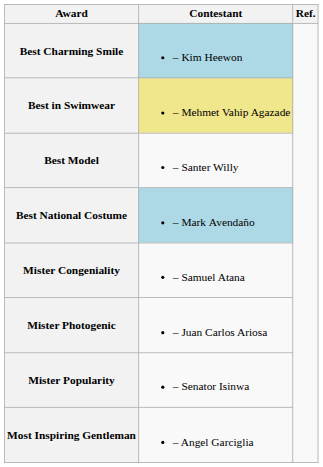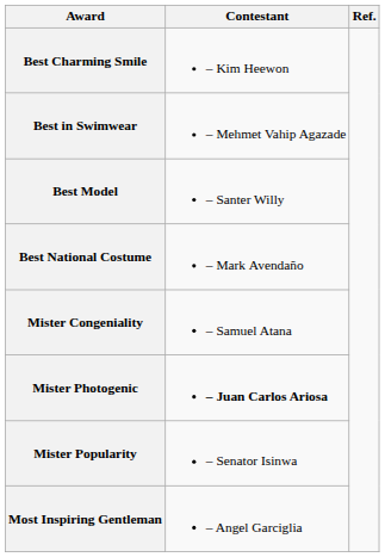Best Charming Smile | Contestant: lightblue background -> no background
Best in Swimwear | Contestant: khaki background -> no background
Best National Costume | Contestant: lightblue background -> no background
Mister Photogenic | Contestant: normal -> bold
